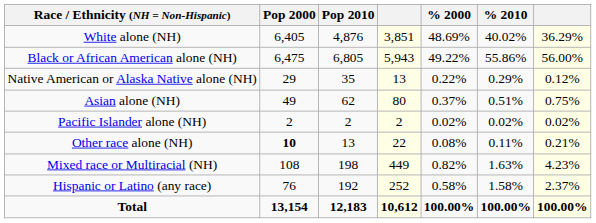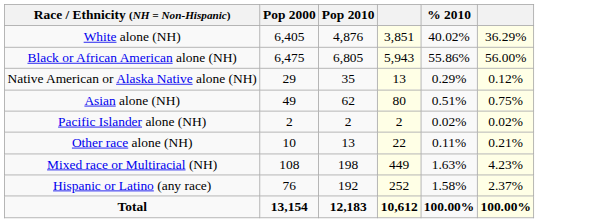- column: % 2000 | 48.69% | 49.22% | 0.22% | 0.37% | 0.02% | 0.08% | 0.82% | 0.58% | 100.00%
Other race alone (NH) | Pop 2000: bold -> normal
